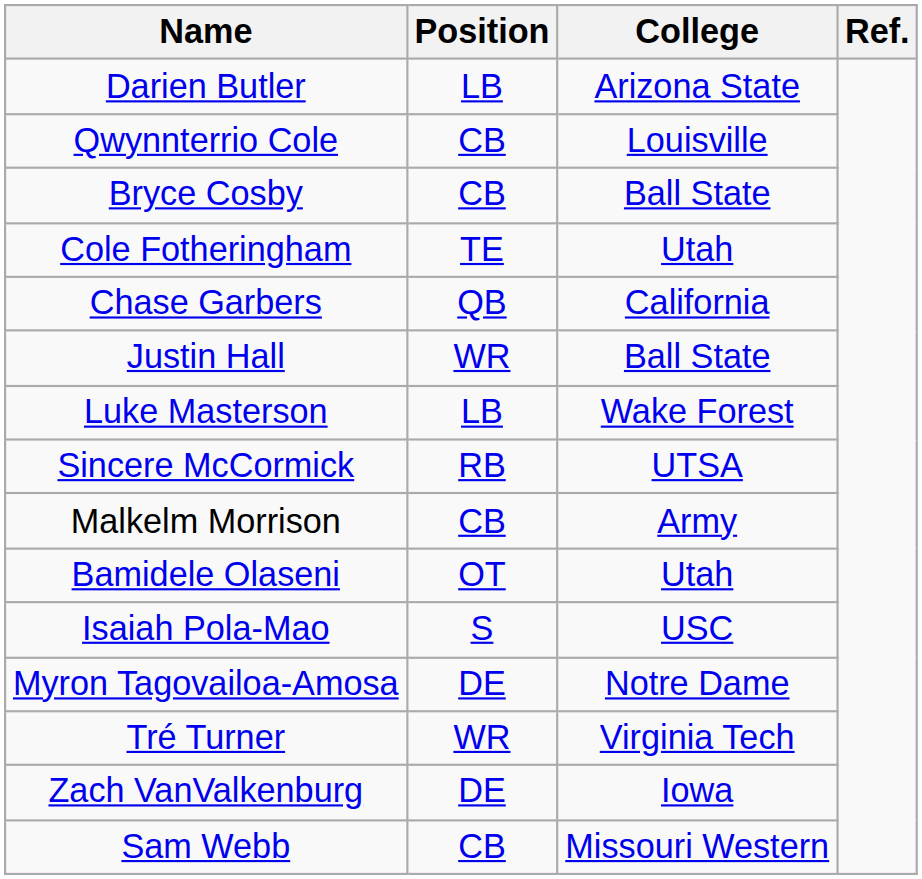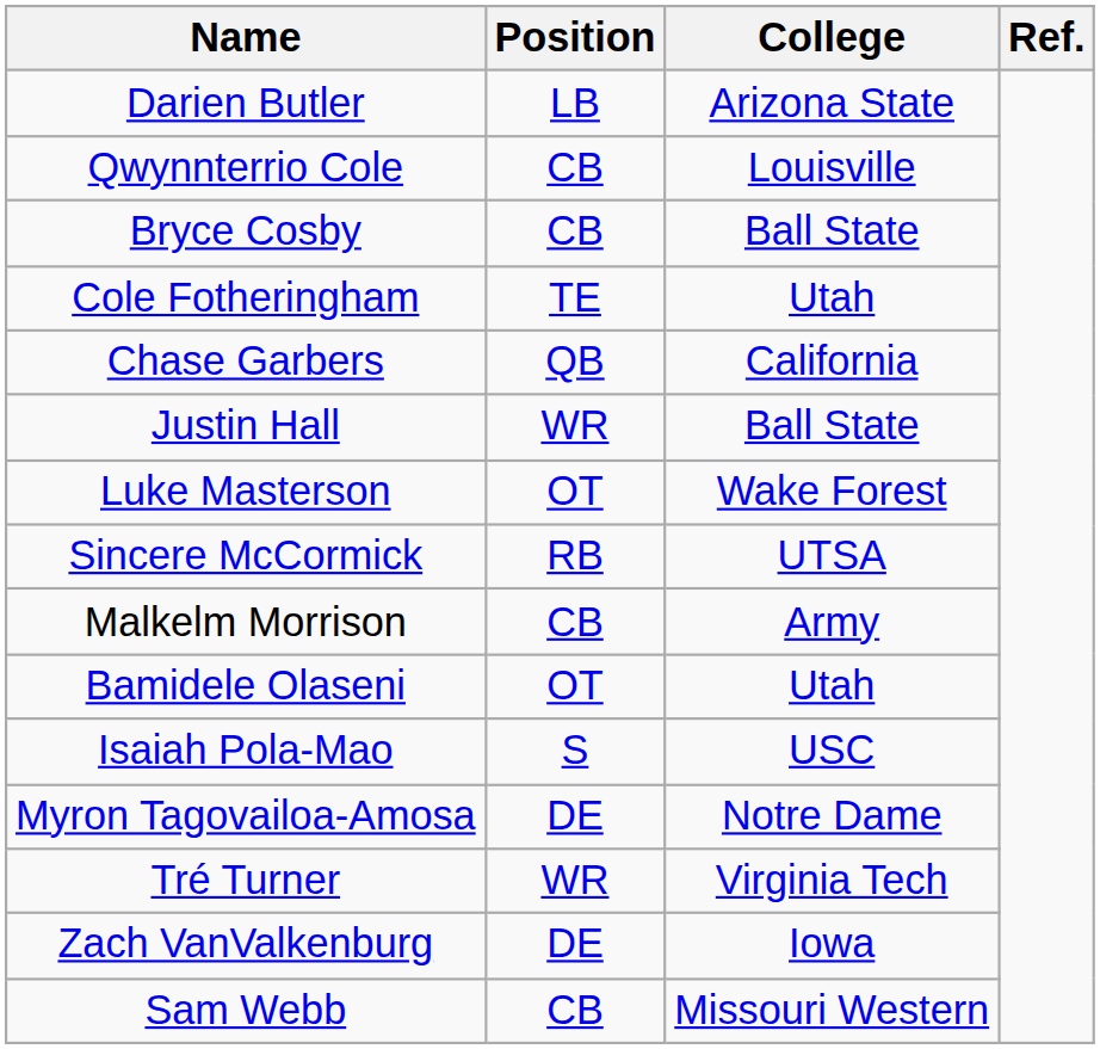Luke Masterson | Position: LB -> OT
